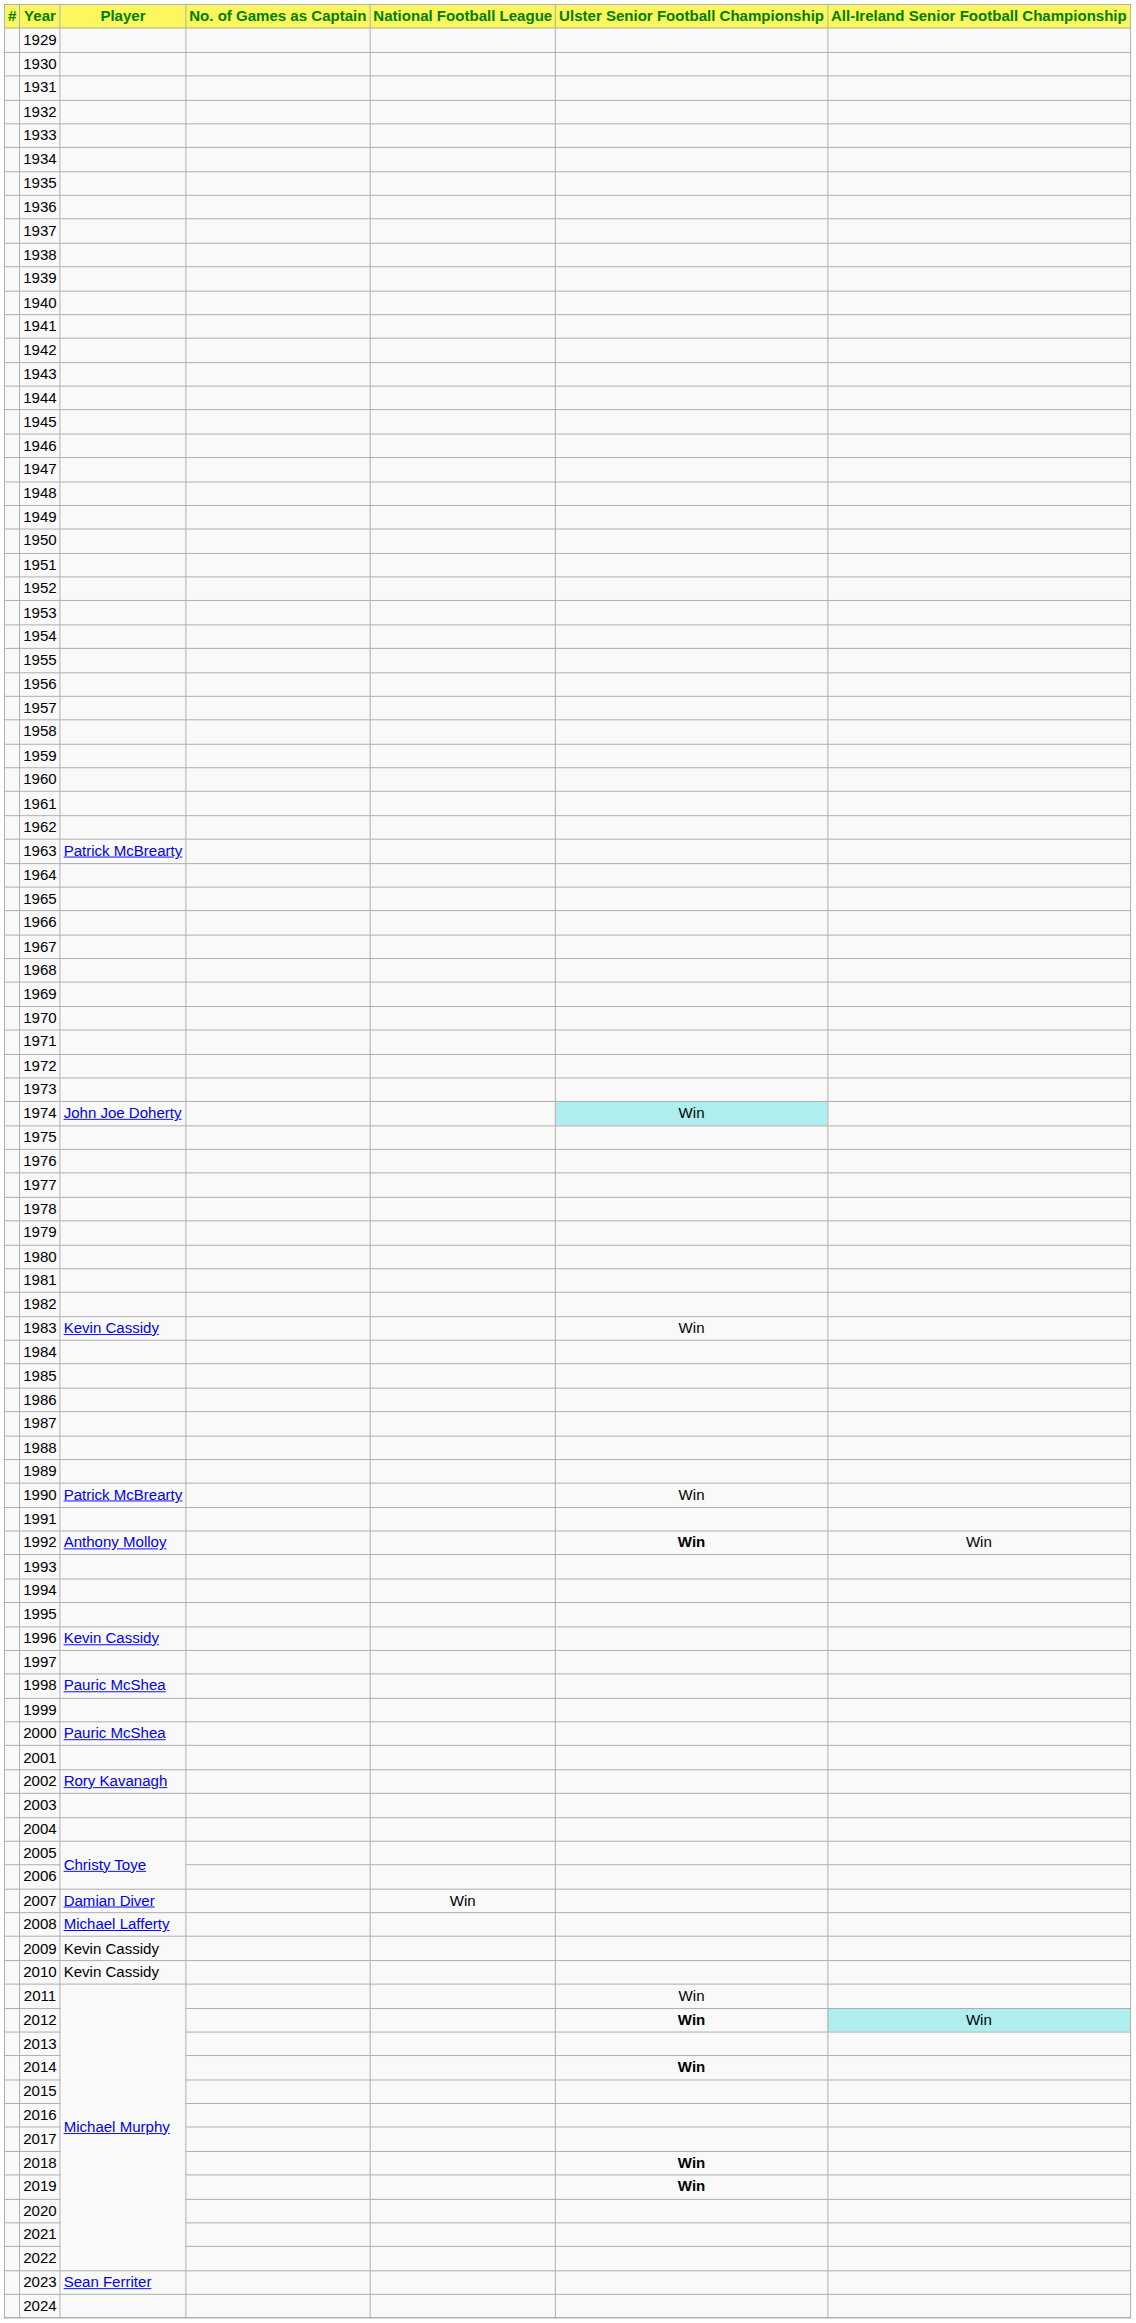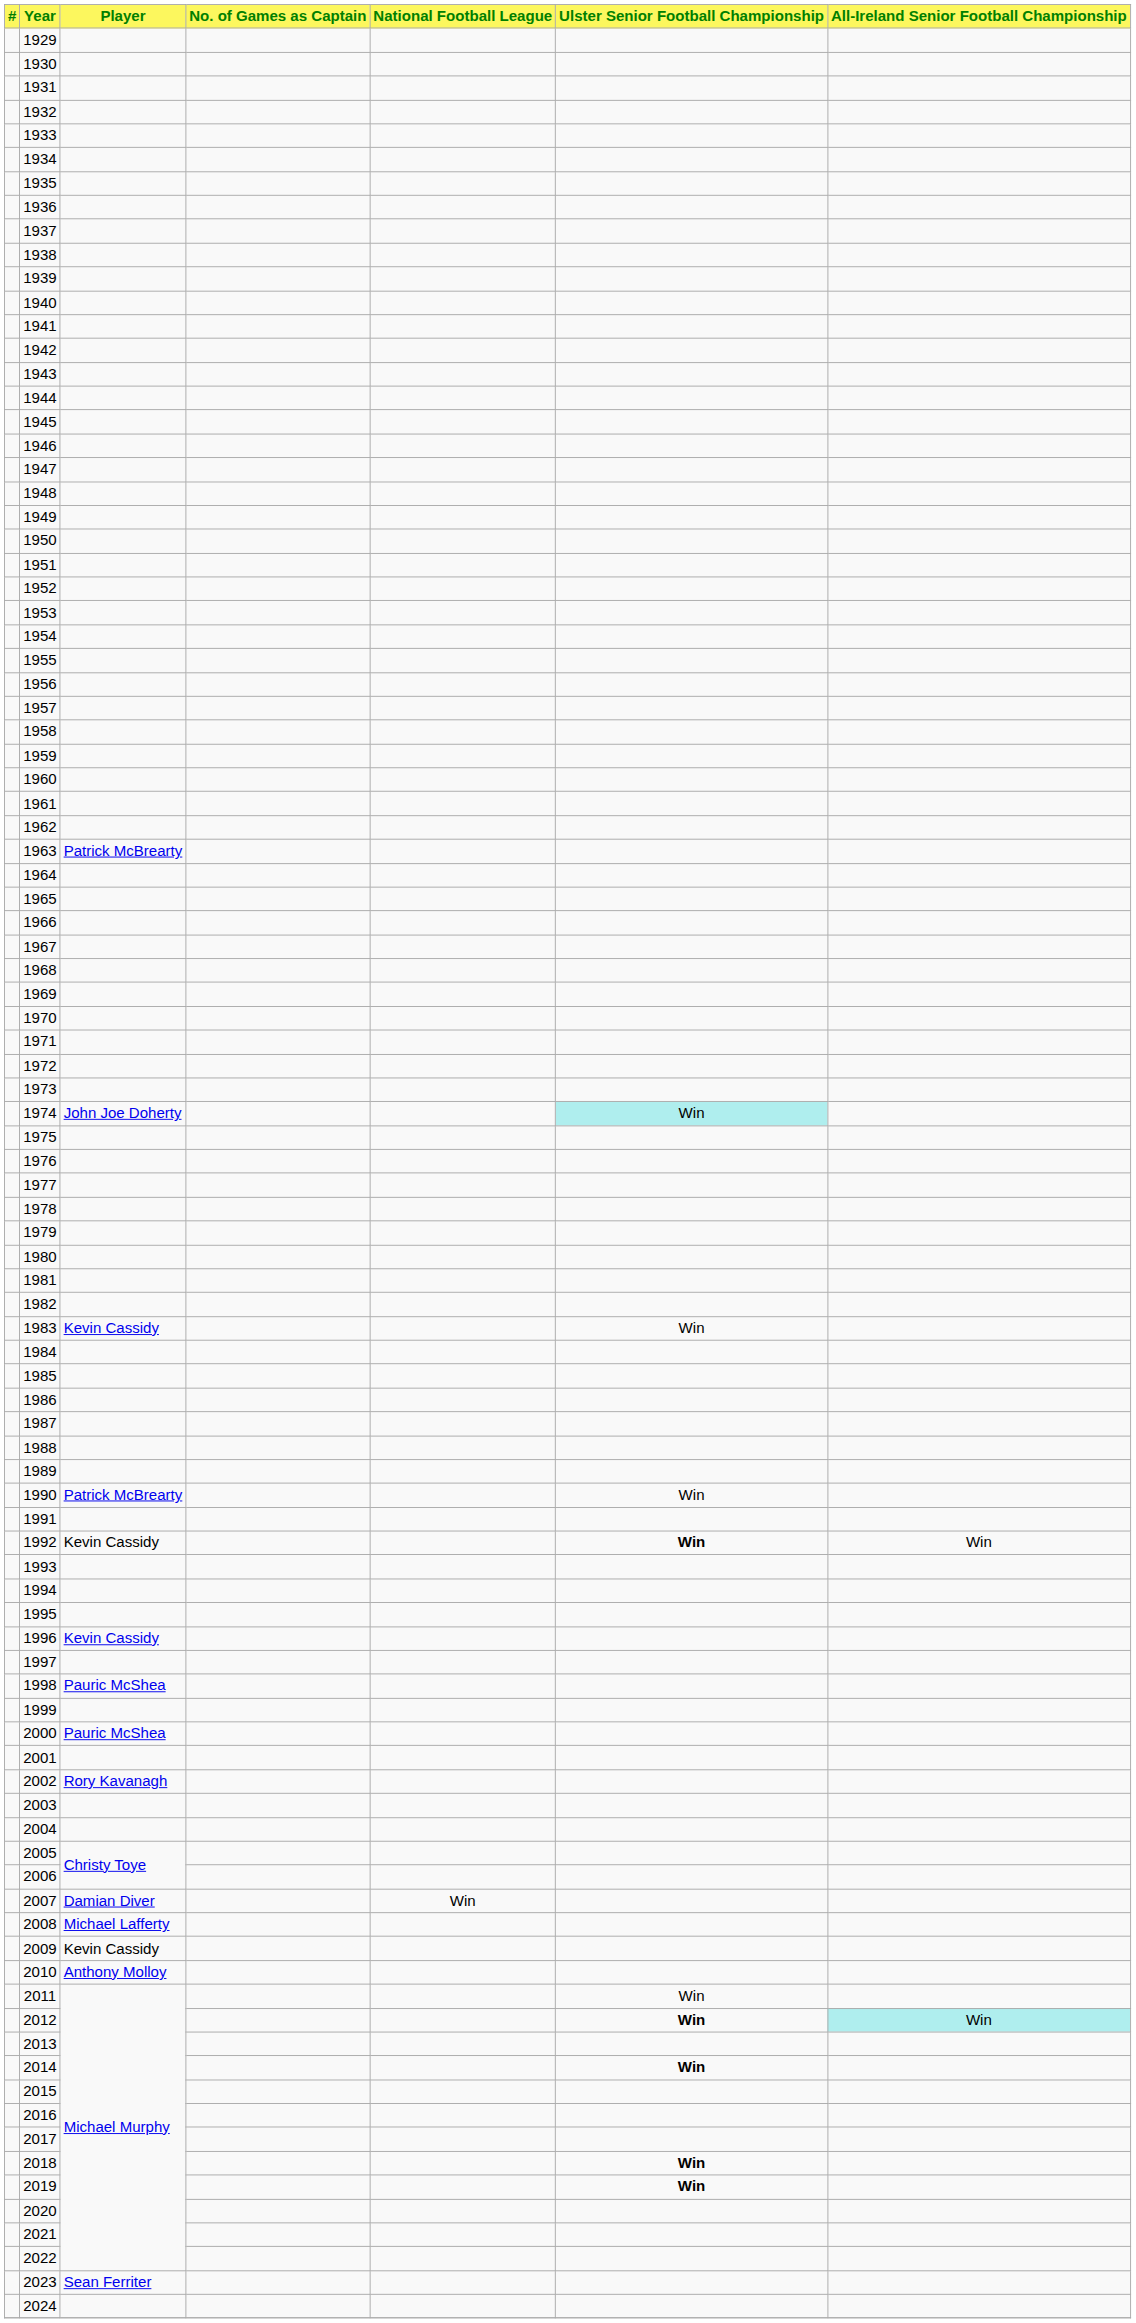1992 | Player: Anthony Molloy -> Kevin Cassidy
2010 | Player: Kevin Cassidy -> Anthony Molloy
